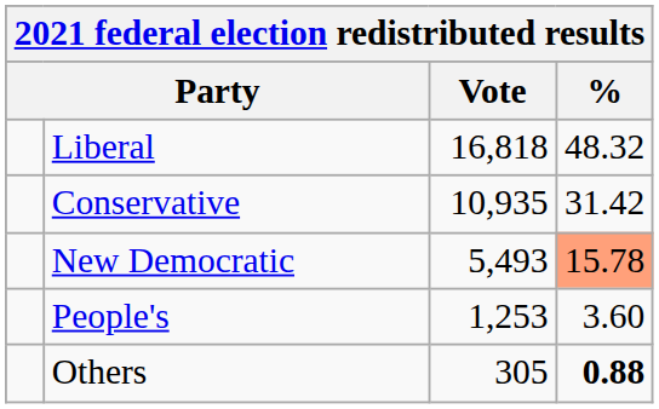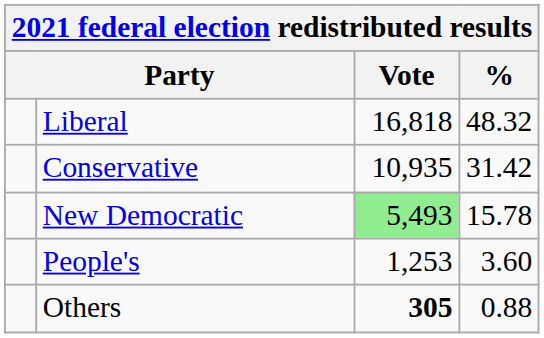New Democratic | Vote: no background -> lightgreen background
New Democratic | %: lightsalmon background -> no background
Others | Vote: normal -> bold
Others | %: bold -> normal
